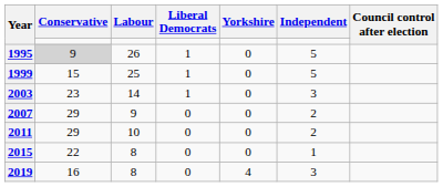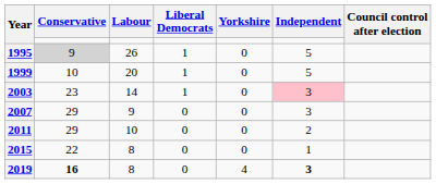1999 | Conservative: 15 -> 10
1999 | Labour: 25 -> 20
2003 | Independent: no background -> pink background
2007 | Independent: 2 -> 3
2019 | Conservative: normal -> bold
2019 | Independent: normal -> bold
